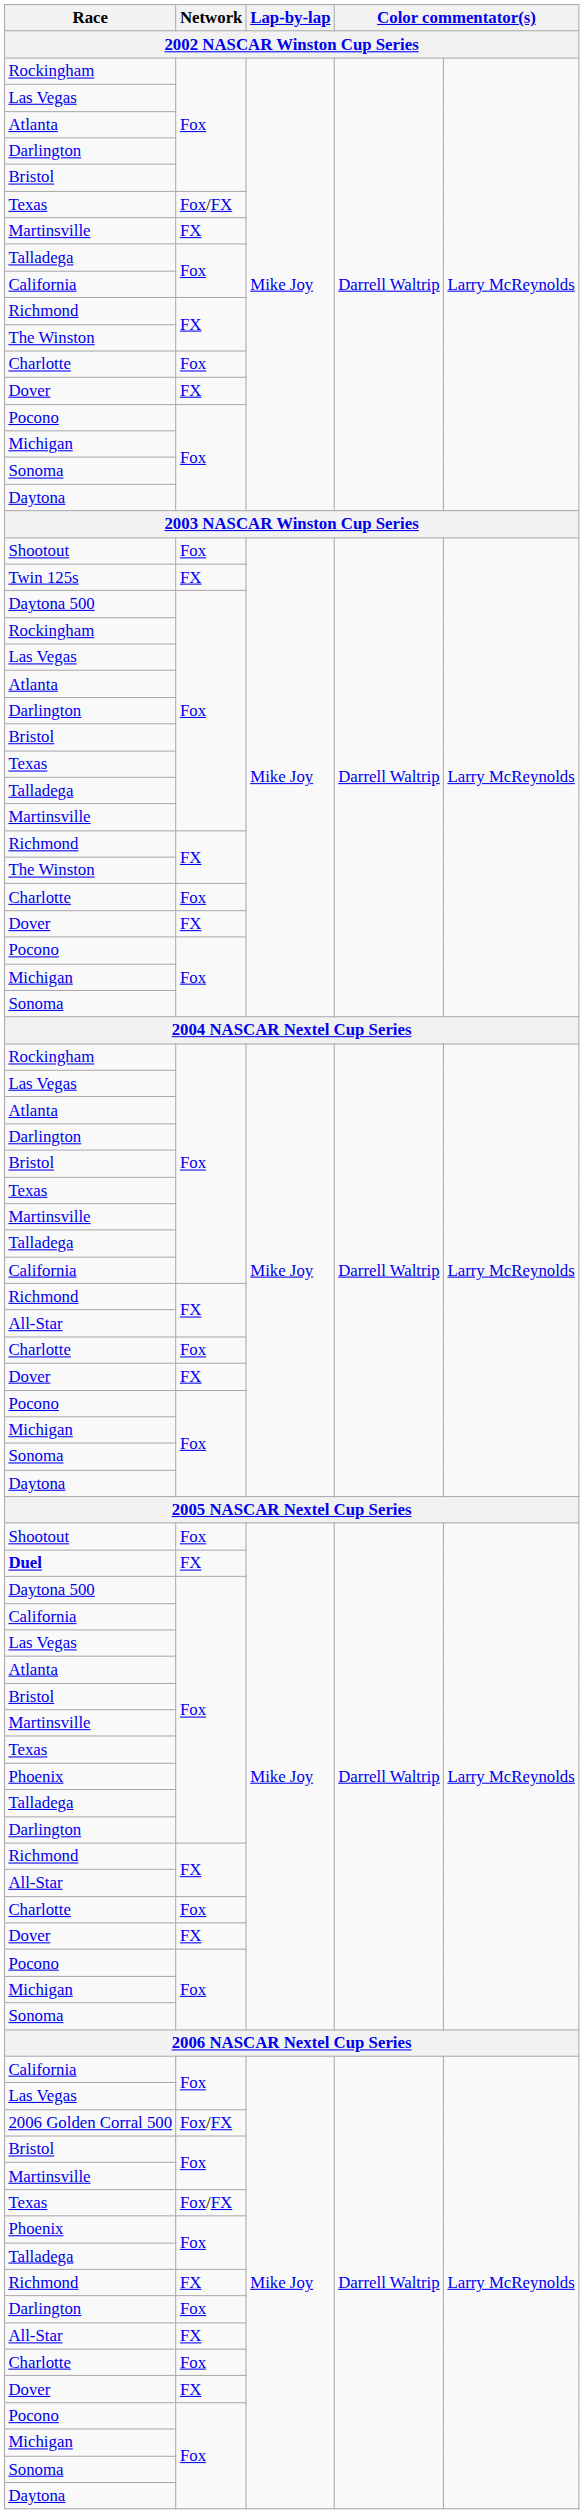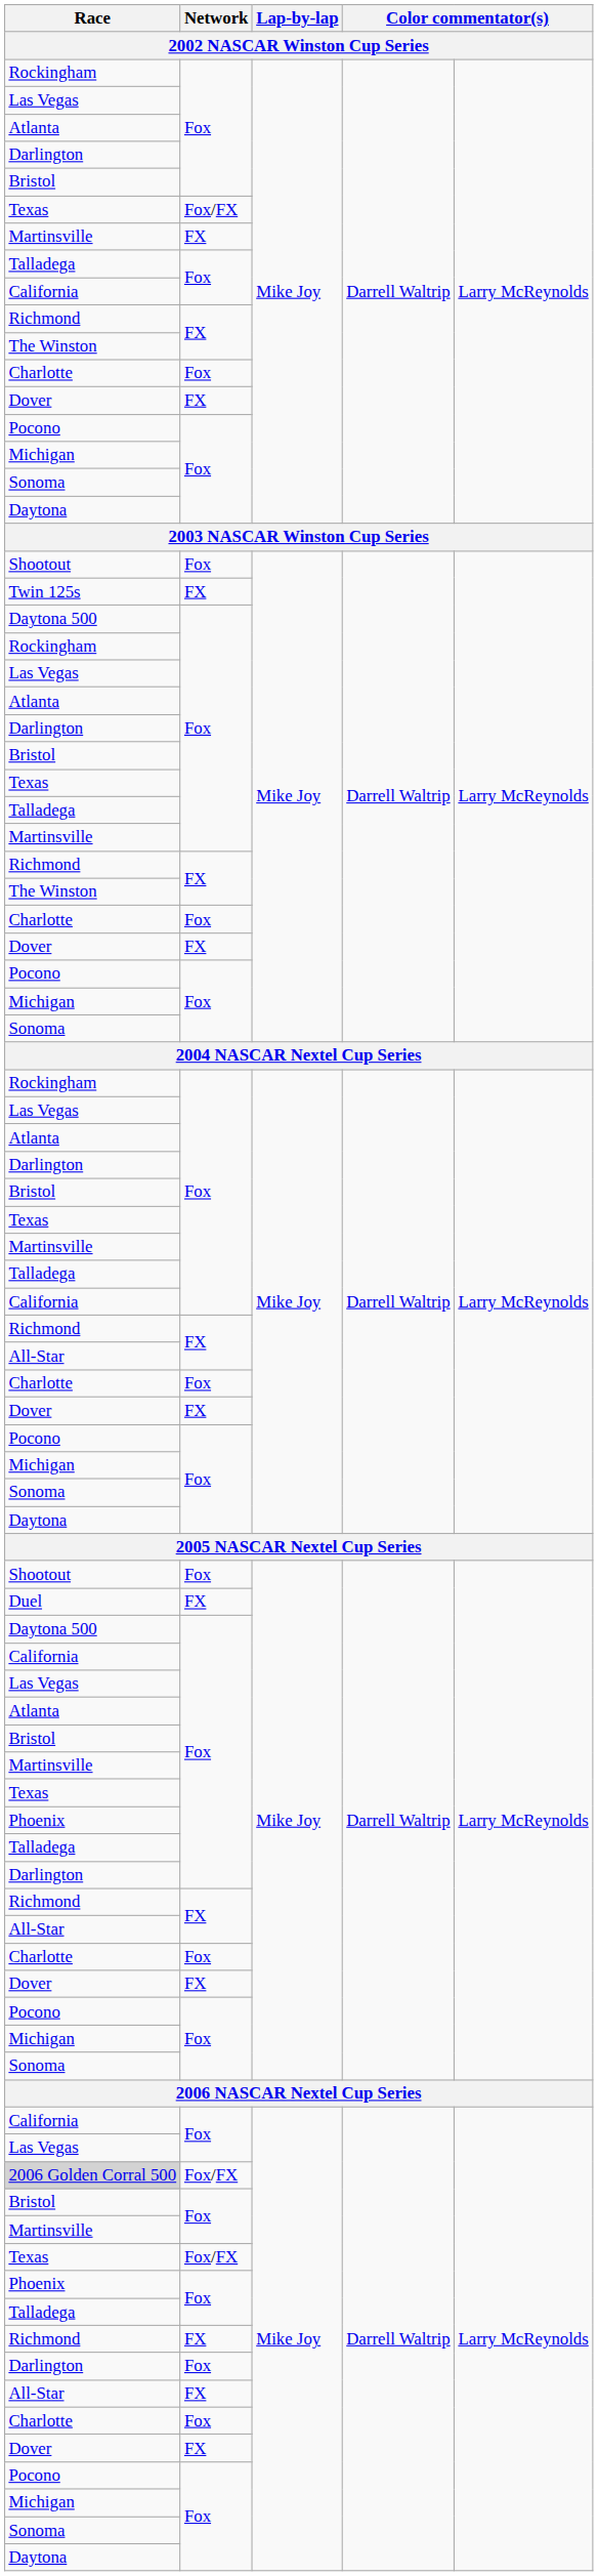Duel | Race: bold -> normal
2006 Golden Corral 500 | Race: no background -> lightgrey background
